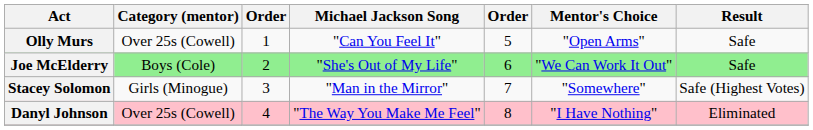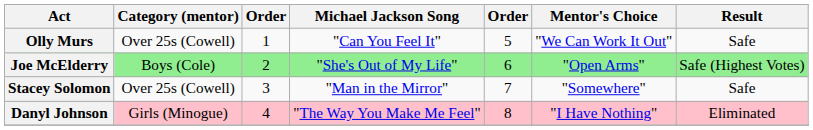Olly Murs | Mentor's Choice: "Open Arms" -> "We Can Work It Out"
Joe McElderry | Mentor's Choice: "We Can Work It Out" -> "Open Arms"
Joe McElderry | Result: Safe -> Safe (Highest Votes)
Stacey Solomon | Category (mentor): Girls (Minogue) -> Over 25s (Cowell)
Stacey Solomon | Result: Safe (Highest Votes) -> Safe
Danyl Johnson | Category (mentor): Over 25s (Cowell) -> Girls (Minogue)
